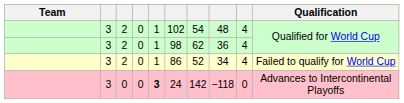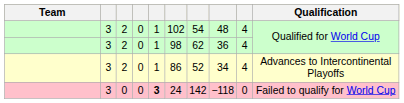row 4 | Qualification: Failed to qualify for World Cup -> Advances to Intercontinental Playoffs
row 5 | Qualification: Advances to Intercontinental Playoffs -> Failed to qualify for World Cup
